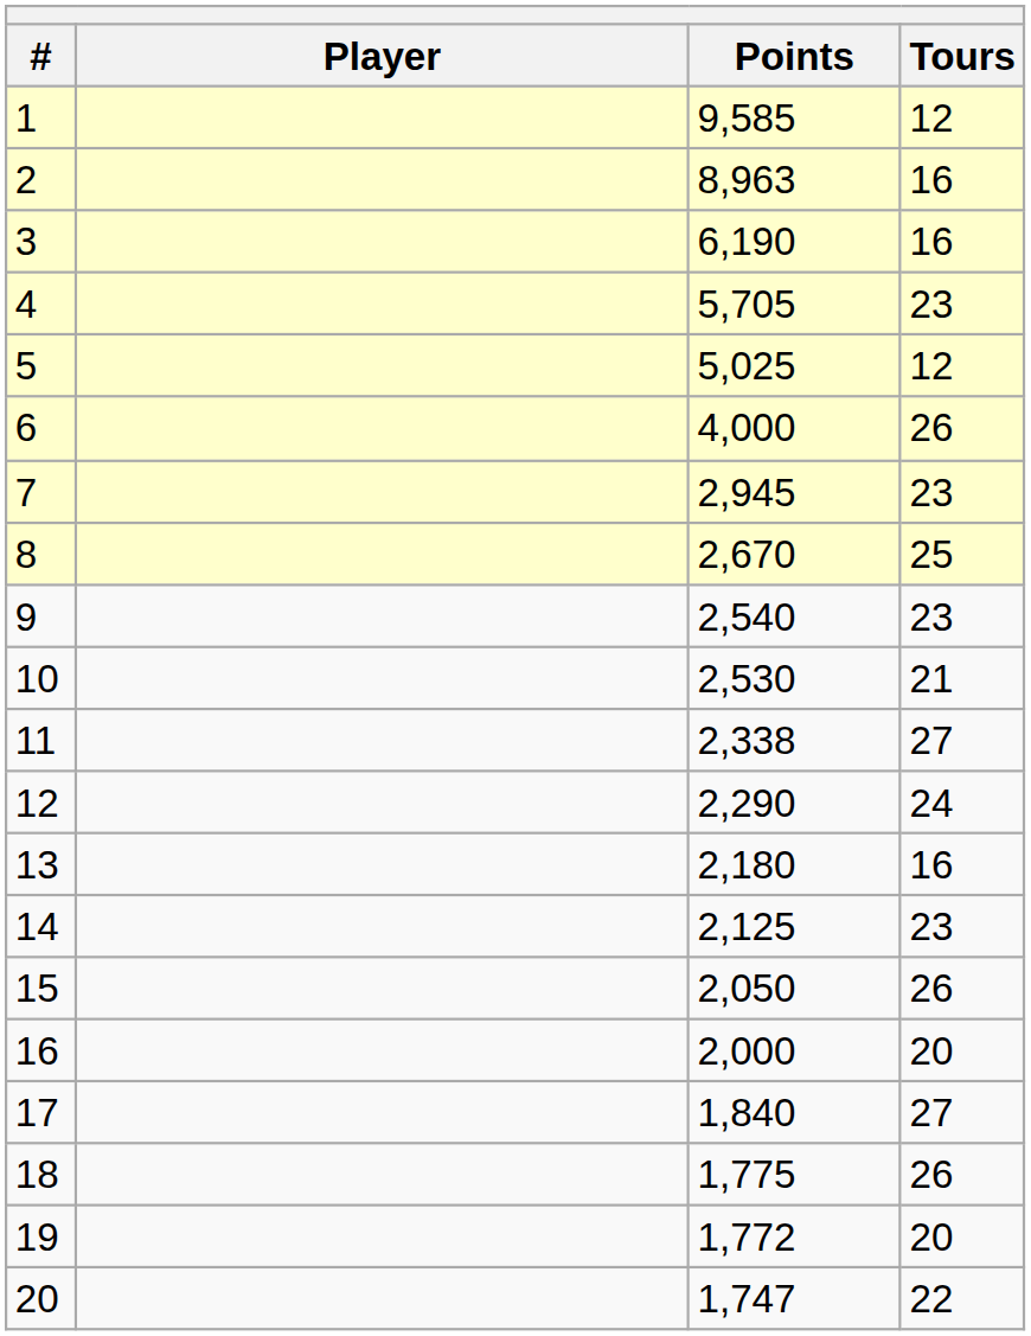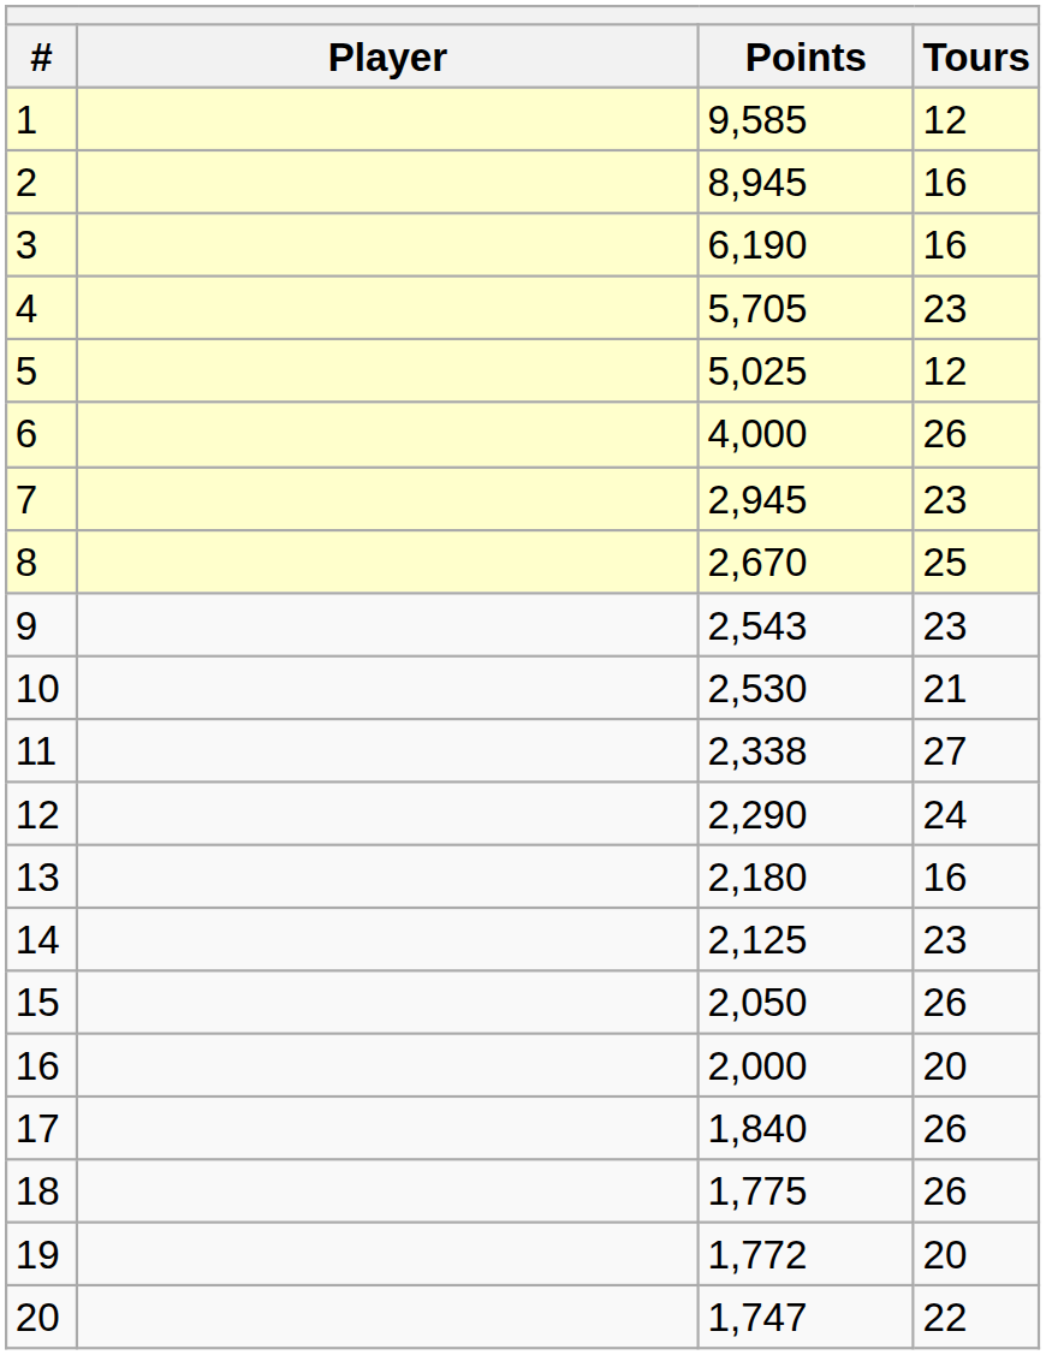2 | Points: 8,963 -> 8,945
9 | Points: 2,540 -> 2,543
17 | Tours: 27 -> 26
